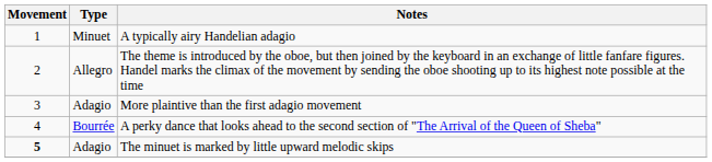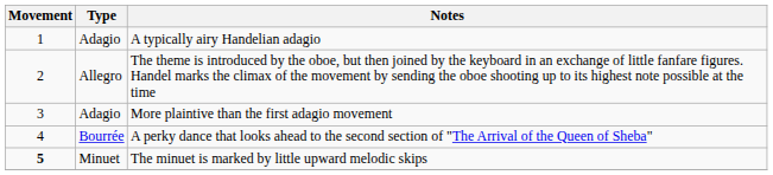A typically airy Handelian adagio | Type: Minuet -> Adagio
The minuet is marked by little upward melodic skips | Type: Adagio -> Minuet
